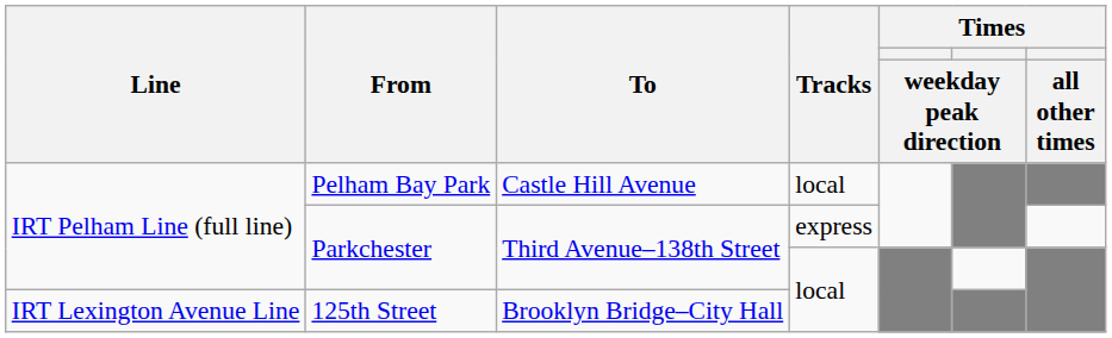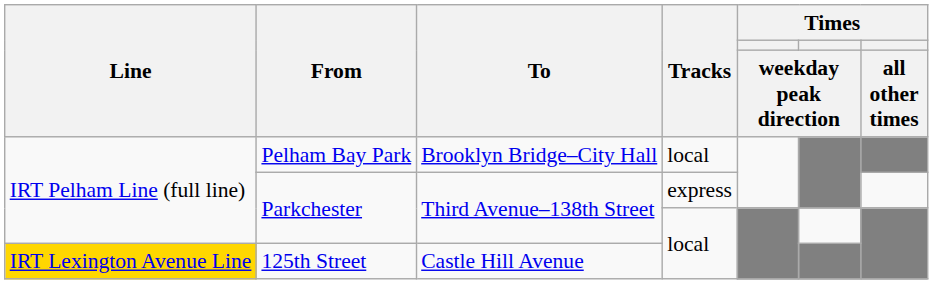Pelham Bay Park | To: Castle Hill Avenue -> Brooklyn Bridge–City Hall
125th Street | Line: no background -> gold background
125th Street | To: Brooklyn Bridge–City Hall -> Castle Hill Avenue
